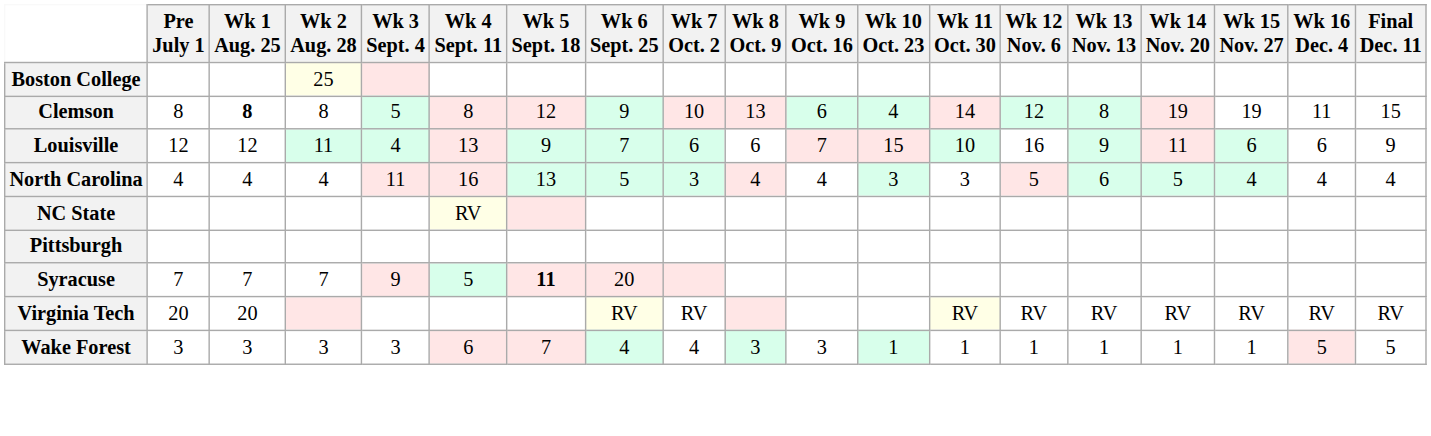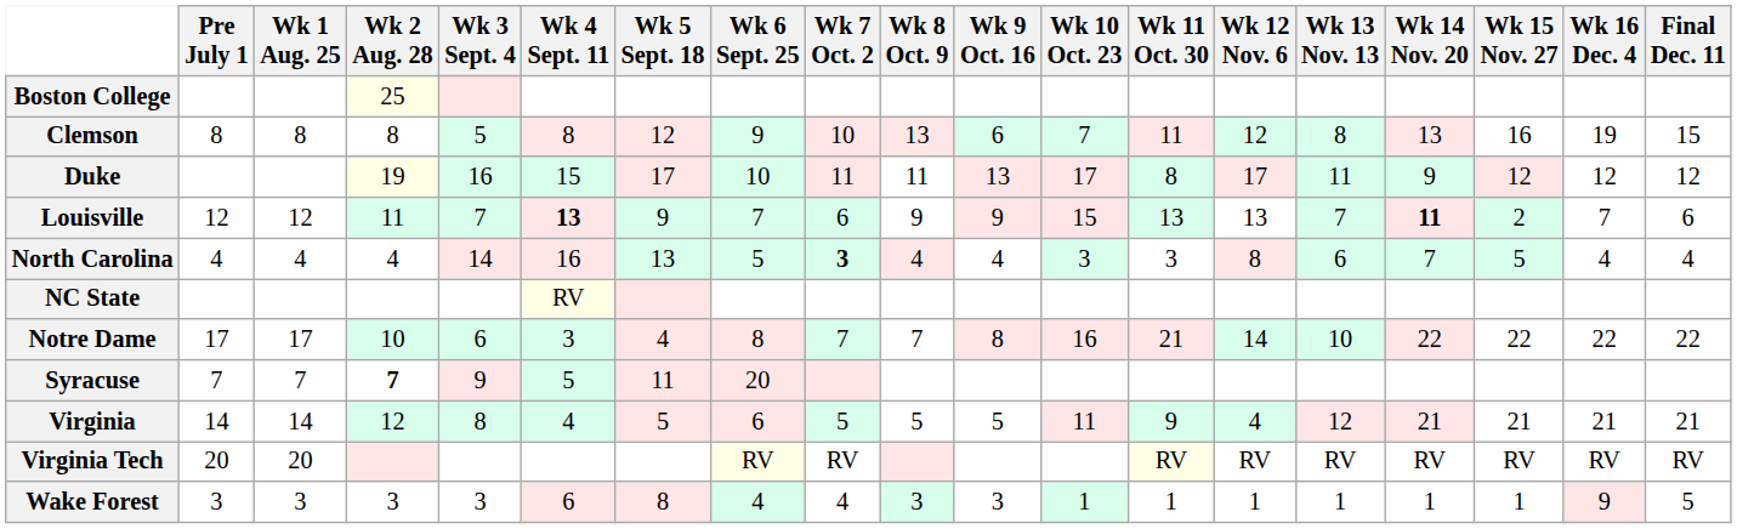Clemson | Wk 1 Aug. 25: bold -> normal
Clemson | Wk 10 Oct. 23: 4 -> 7
Clemson | Wk 11 Oct. 30: 14 -> 11
Clemson | Wk 14 Nov. 20: 19 -> 13
Clemson | Wk 15 Nov. 27: 19 -> 16
Clemson | Wk 16 Dec. 4: 11 -> 19
+ row: Duke | 19 | 16 | 15 | 17 | 10 | 11 | 11 | 13 | 17 | 8 | 17 | 11 | 9 | 12 | 12 | 12
Louisville | Wk 3 Sept. 4: 4 -> 7
Louisville | Wk 4 Sept. 11: normal -> bold
Louisville | Wk 8 Oct. 9: 6 -> 9
Louisville | Wk 9 Oct. 16: 7 -> 9
Louisville | Wk 11 Oct. 30: 10 -> 13
Louisville | Wk 12 Nov. 6: 16 -> 13
Louisville | Wk 13 Nov. 13: 9 -> 7
Louisville | Wk 14 Nov. 20: normal -> bold
Louisville | Wk 15 Nov. 27: 6 -> 2
Louisville | Wk 16 Dec. 4: 6 -> 7
Louisville | Final Dec. 11: 9 -> 6
North Carolina | Wk 3 Sept. 4: 11 -> 14
North Carolina | Wk 7 Oct. 2: normal -> bold
North Carolina | Wk 12 Nov. 6: 5 -> 8
North Carolina | Wk 14 Nov. 20: 5 -> 7
North Carolina | Wk 15 Nov. 27: 4 -> 5
+ row: Notre Dame | 17 | 17 | 10 | 6 | 3 | 4 | 8 | 7 | 7 | 8 | 16 | 21 | 14 | 10 | 22 | 22 | 22 | 22
- row: Pittsburgh
Syracuse | Wk 2 Aug. 28: normal -> bold
Syracuse | Wk 5 Sept. 18: bold -> normal
+ row: Virginia | 14 | 14 | 12 | 8 | 4 | 5 | 6 | 5 | 5 | 5 | 11 | 9 | 4 | 12 | 21 | 21 | 21 | 21
Wake Forest | Wk 5 Sept. 18: 7 -> 8
Wake Forest | Wk 16 Dec. 4: 5 -> 9
